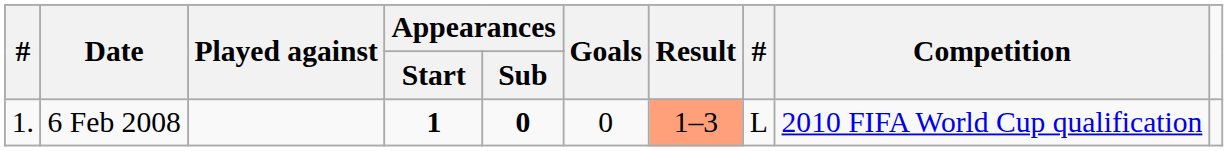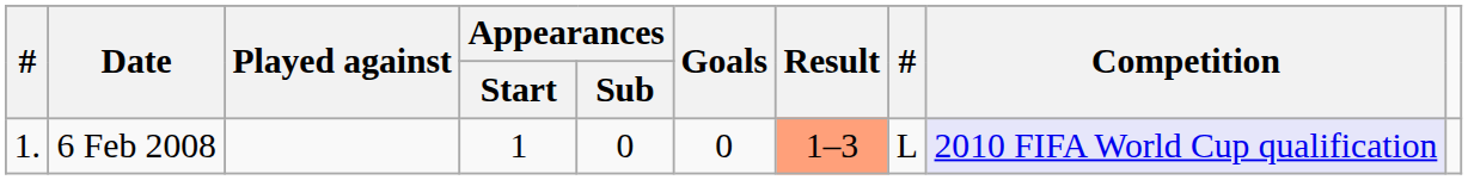6 Feb 2008 | Appearances / Start: bold -> normal
6 Feb 2008 | Appearances / Sub: bold -> normal
6 Feb 2008 | Competition: no background -> lavender background
